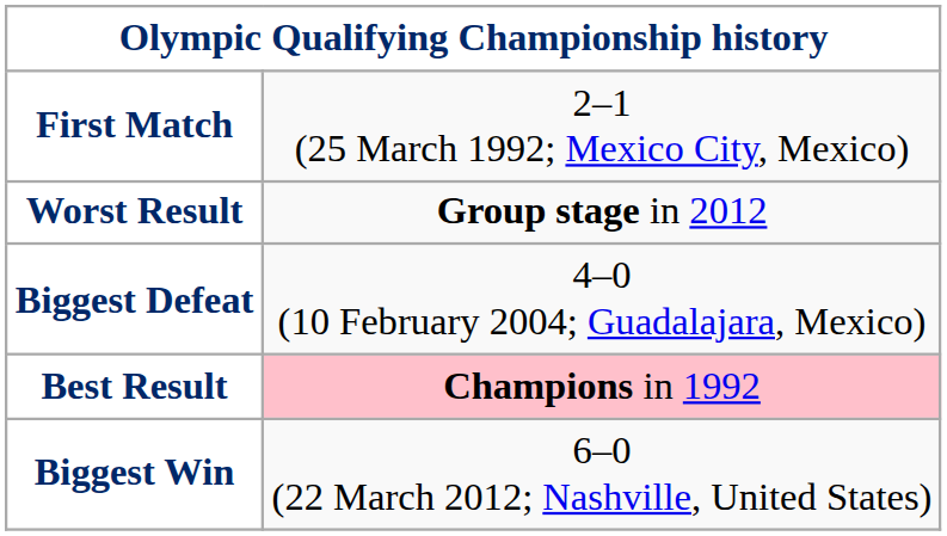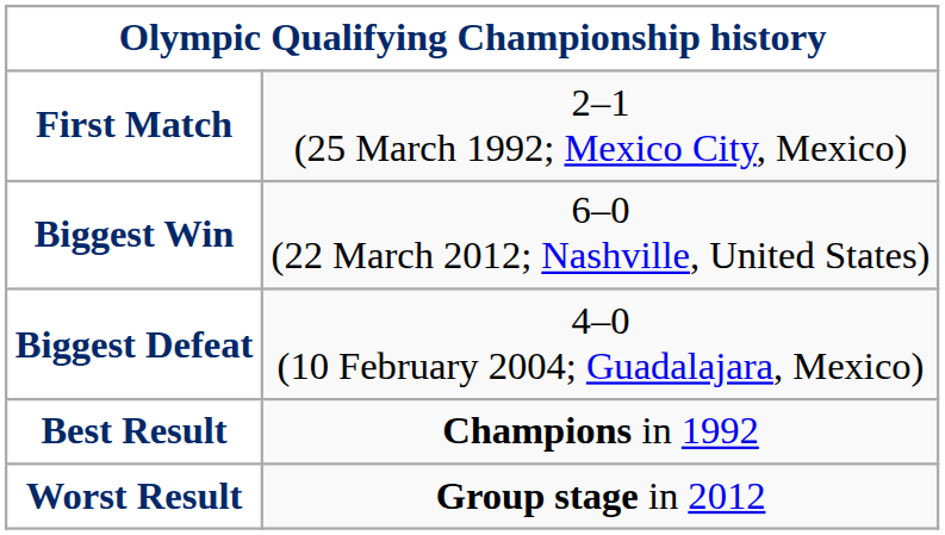rows swapped: Biggest Win <-> Worst Result
Best Result | column 2: pink background -> no background
